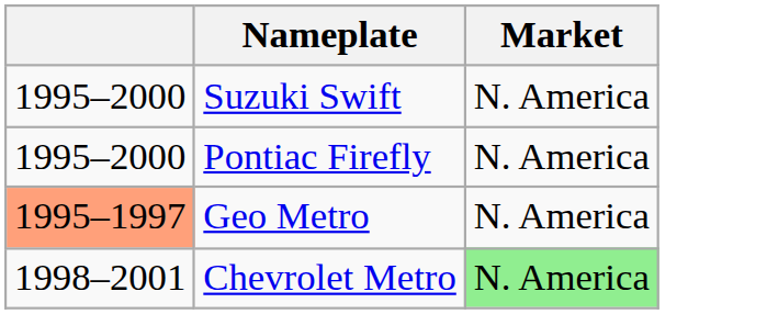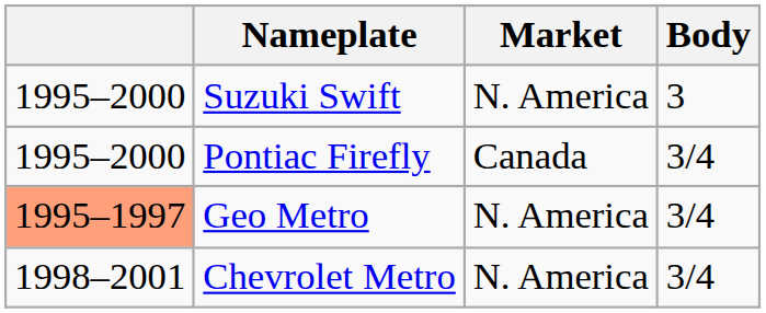+ column: Body | 3 | 3/4 | 3/4 | 3/4
Pontiac Firefly | Market: N. America -> Canada
Chevrolet Metro | Market: lightgreen background -> no background
